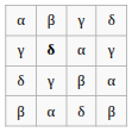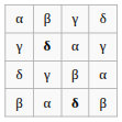row 4 | column 3: normal -> bold
